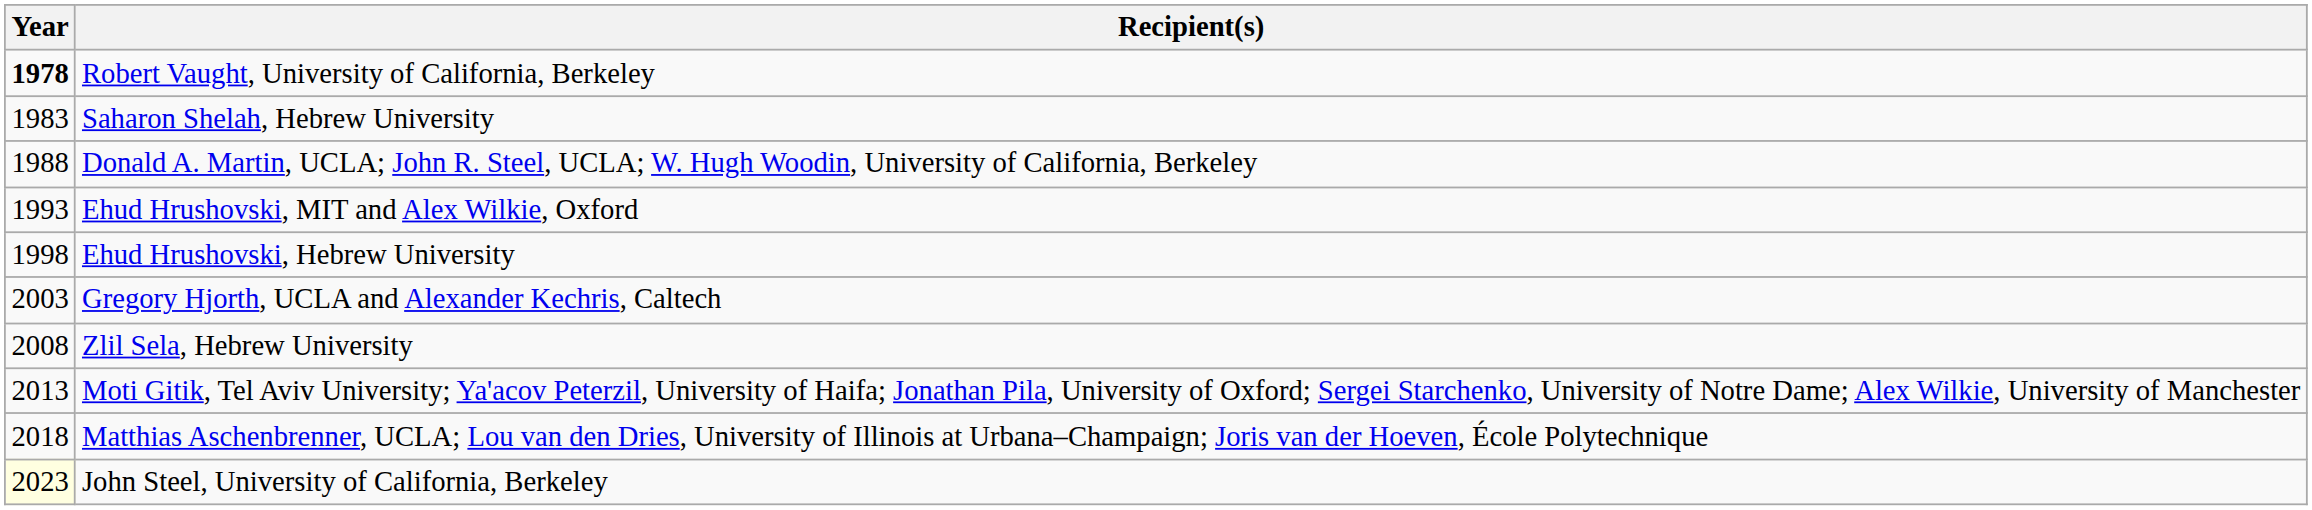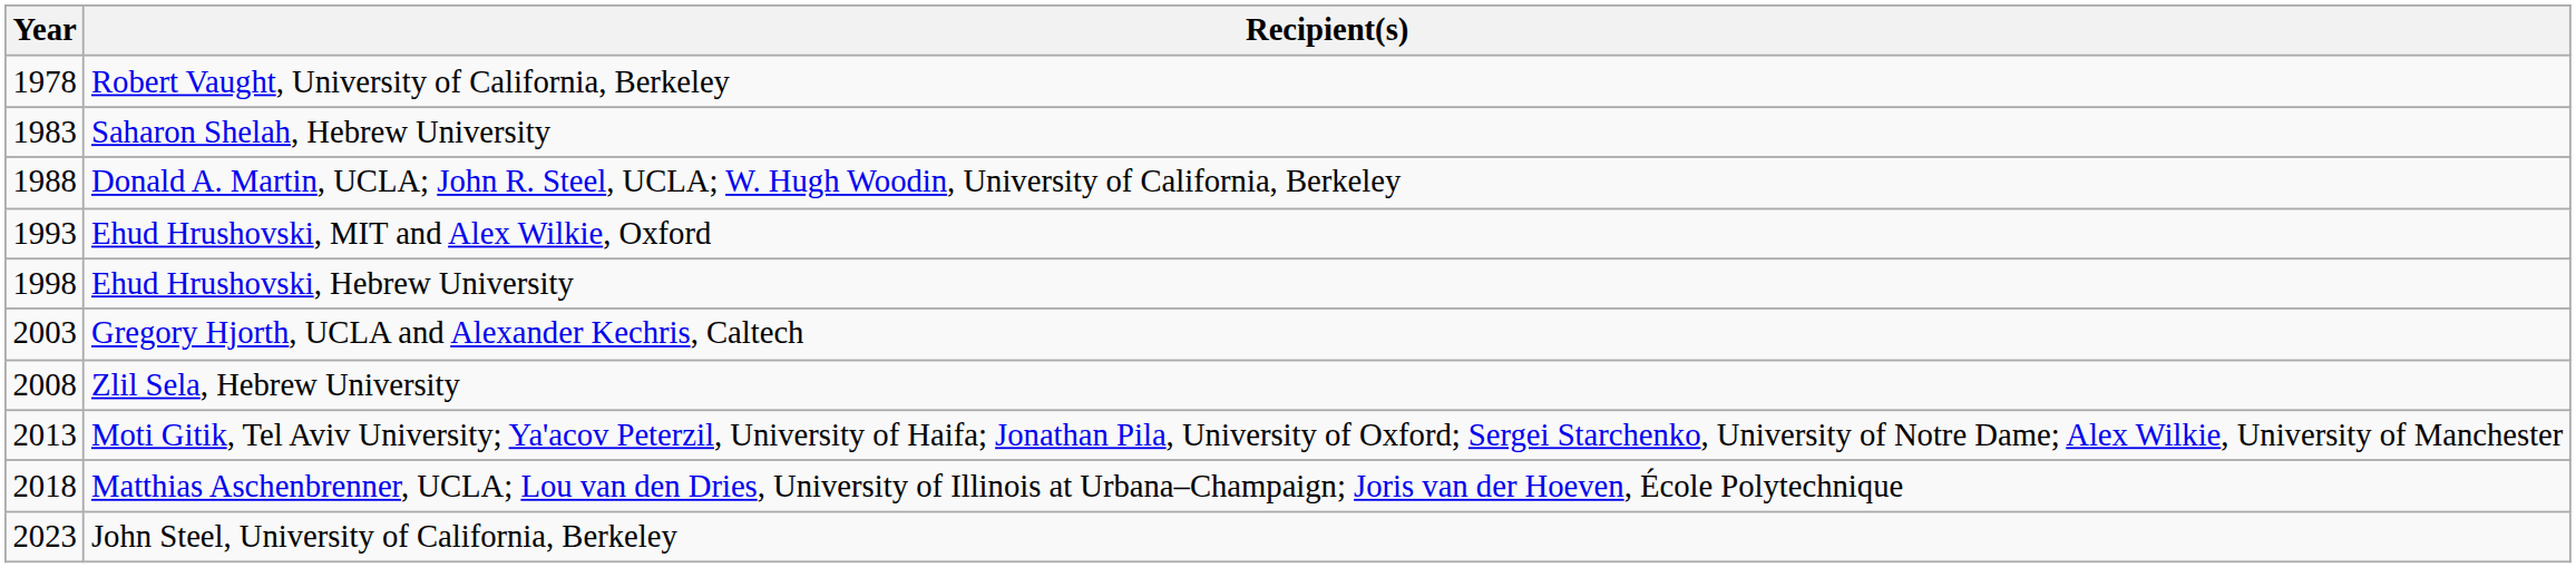Robert Vaught, University of California, Berkeley | Year: bold -> normal
John Steel, University of California, Berkeley | Year: lightyellow background -> no background
